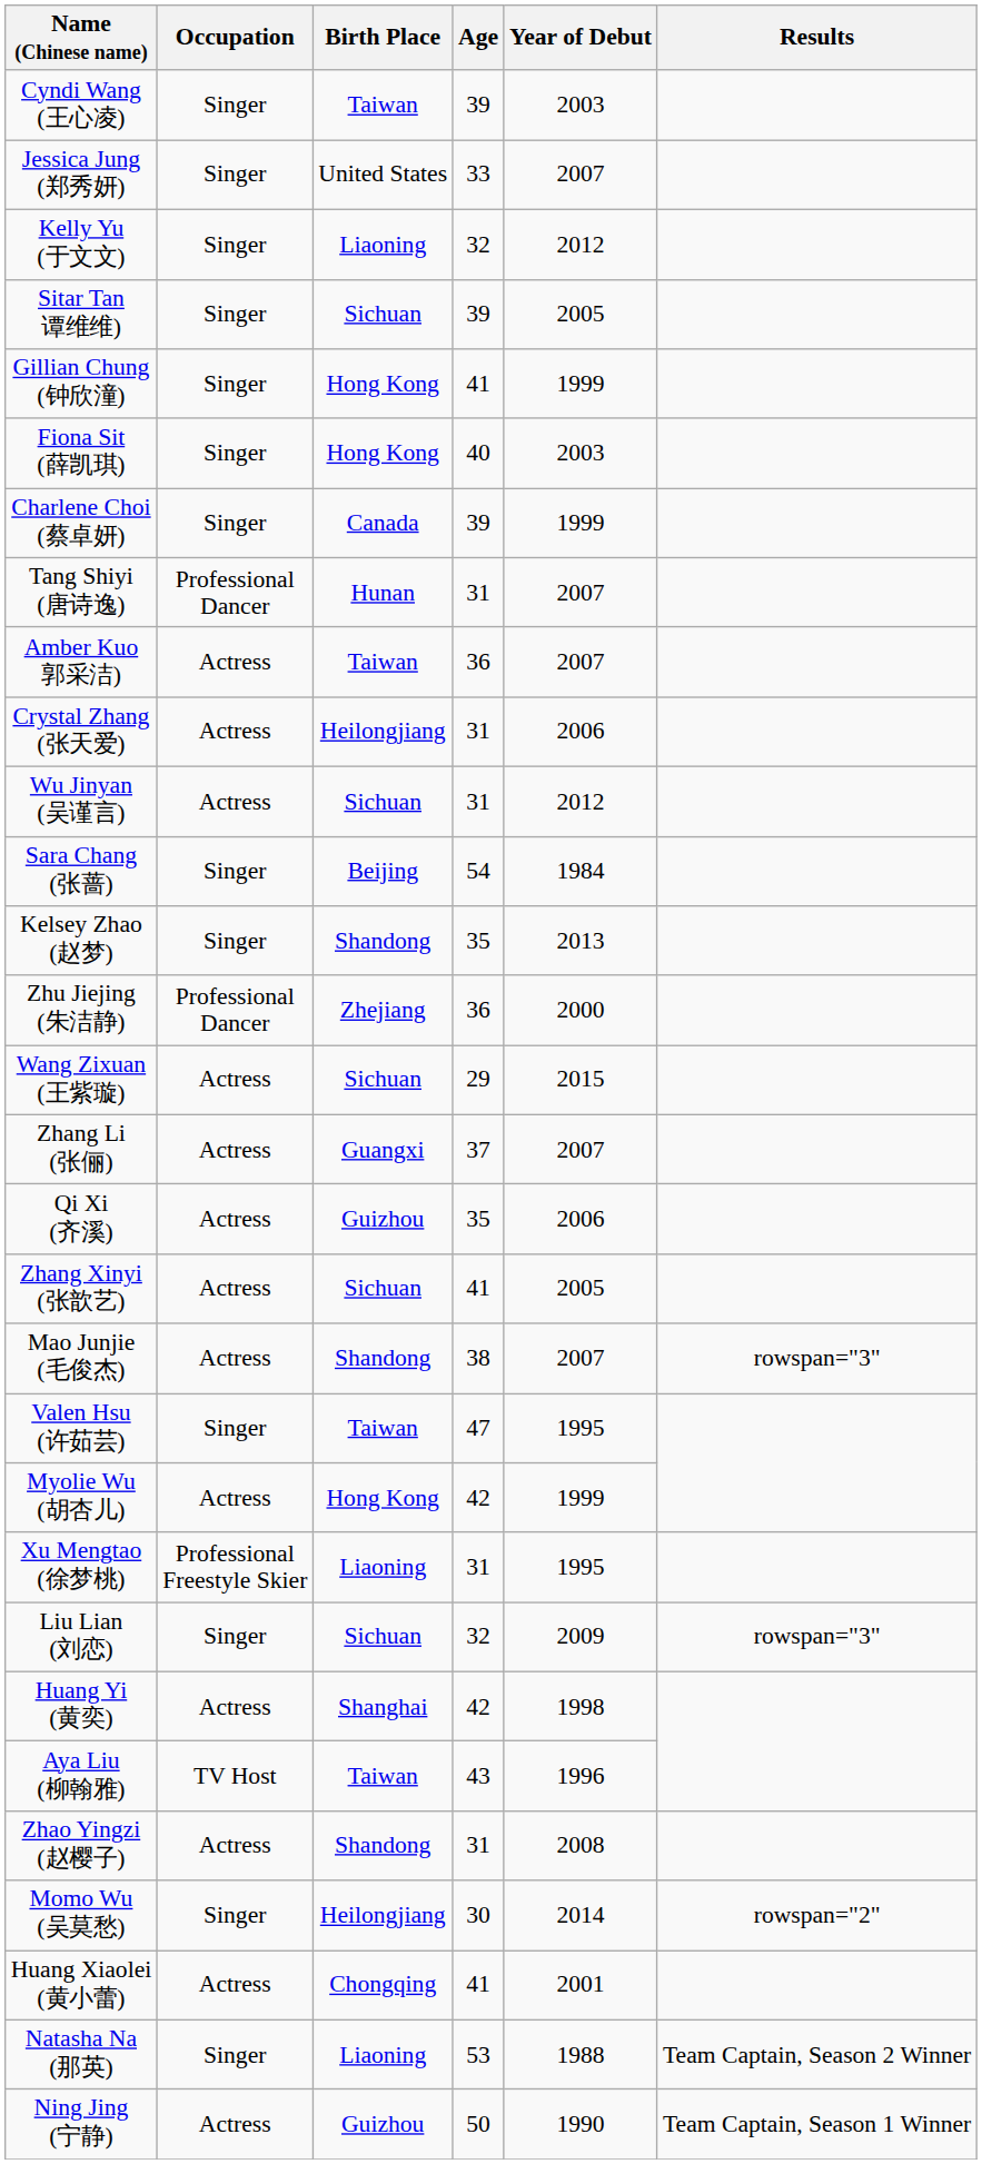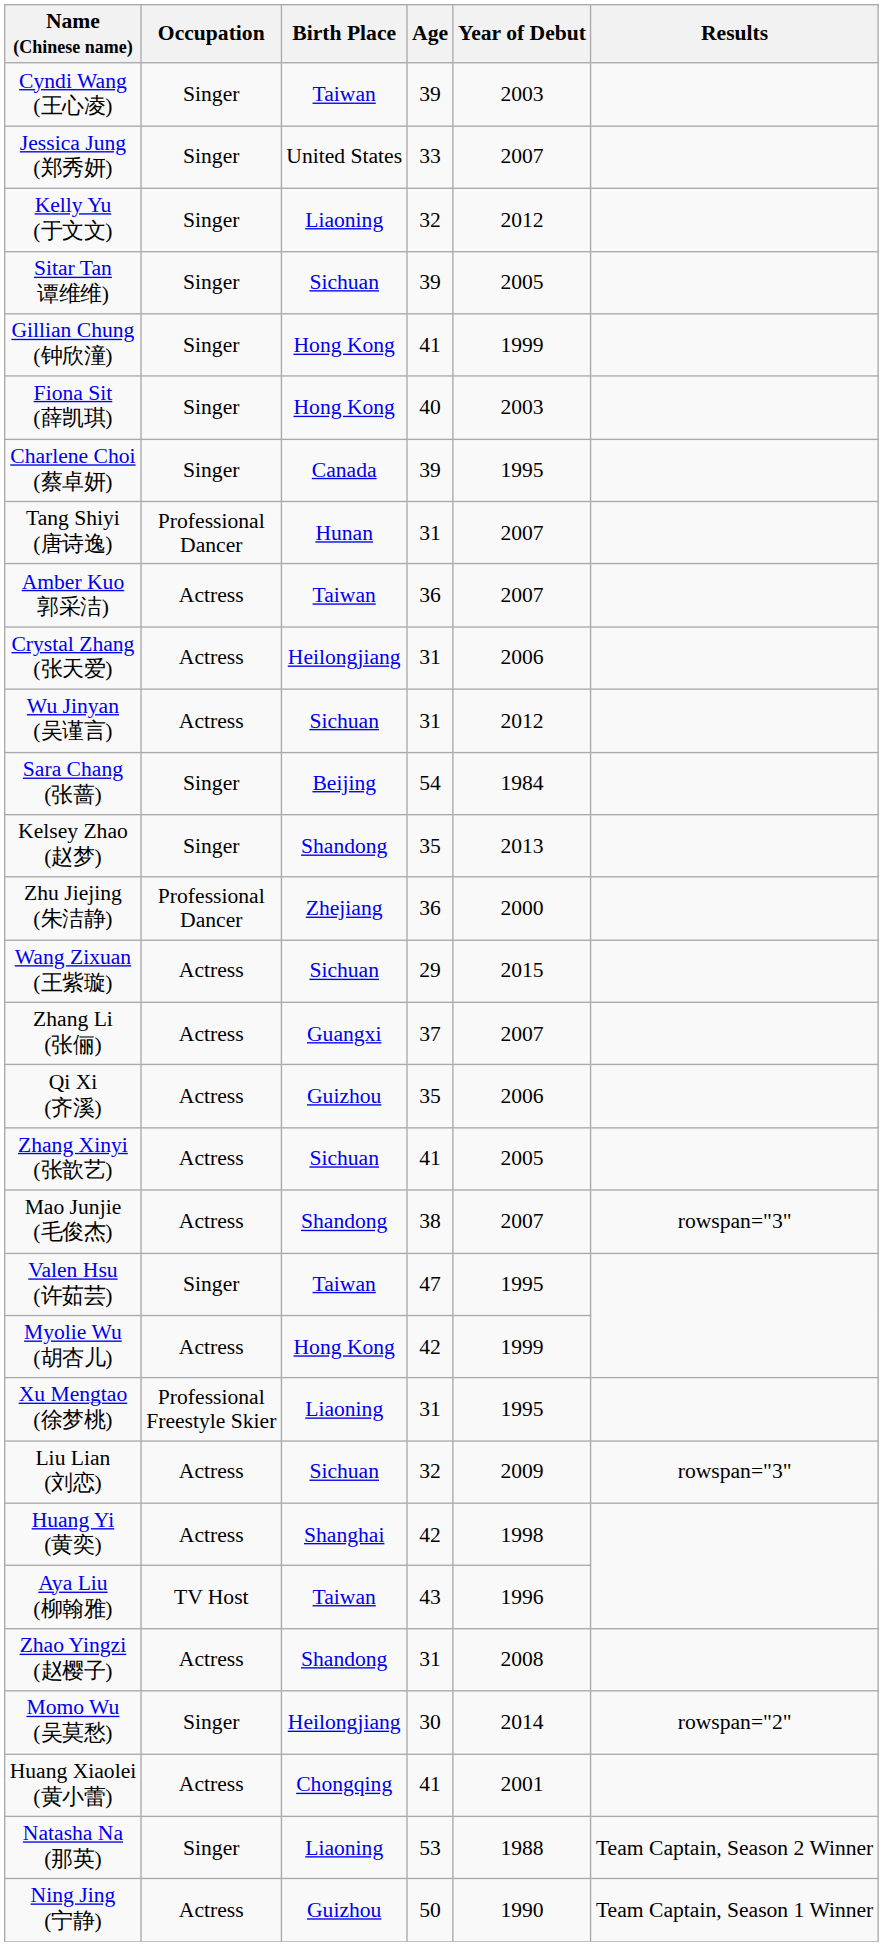Charlene Choi (蔡卓妍) | Year of Debut: 1999 -> 1995
Liu Lian (刘恋) | Occupation: Singer -> Actress
